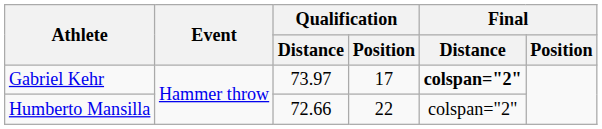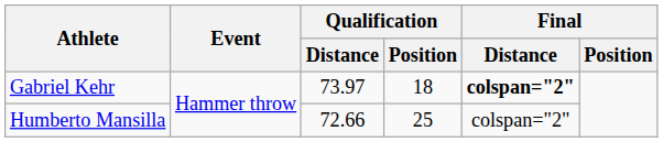Gabriel Kehr | Qualification / Position: 17 -> 18
Humberto Mansilla | Qualification / Position: 22 -> 25
